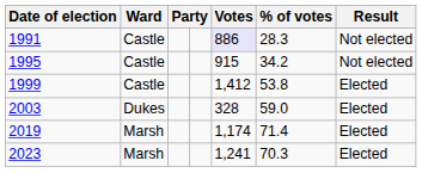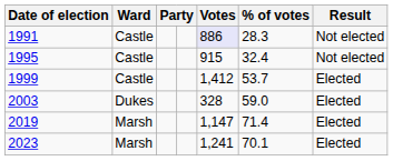1995 | % of votes: 34.2 -> 32.4
1999 | % of votes: 53.8 -> 53.7
2019 | Votes: 1,174 -> 1,147
2023 | % of votes: 70.3 -> 70.1
